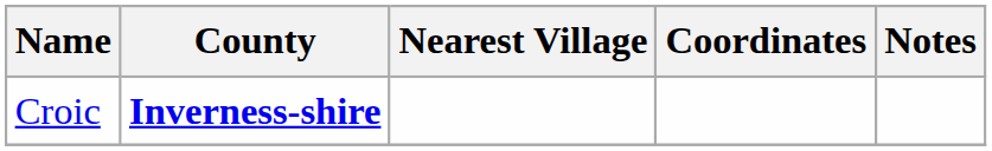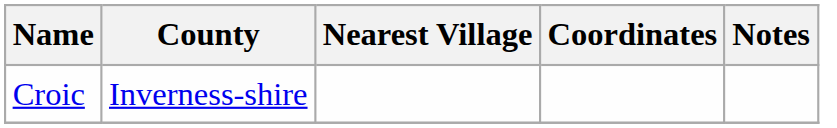Croic | County: bold -> normal
